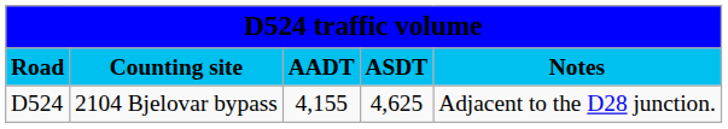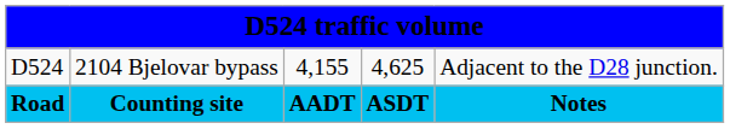rows swapped: Road <-> D524
